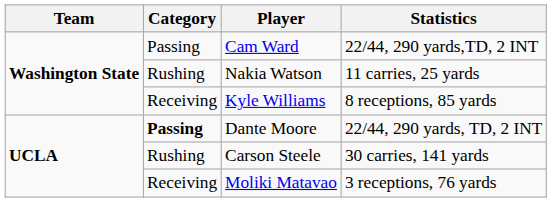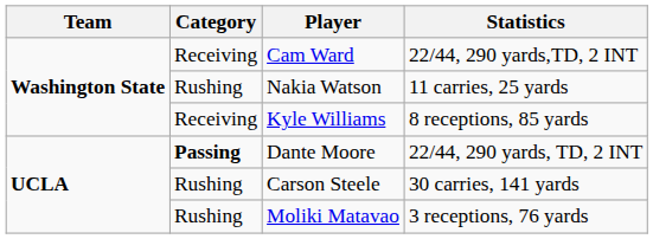Cam Ward | Category: Passing -> Receiving
Moliki Matavao | Category: Receiving -> Rushing
